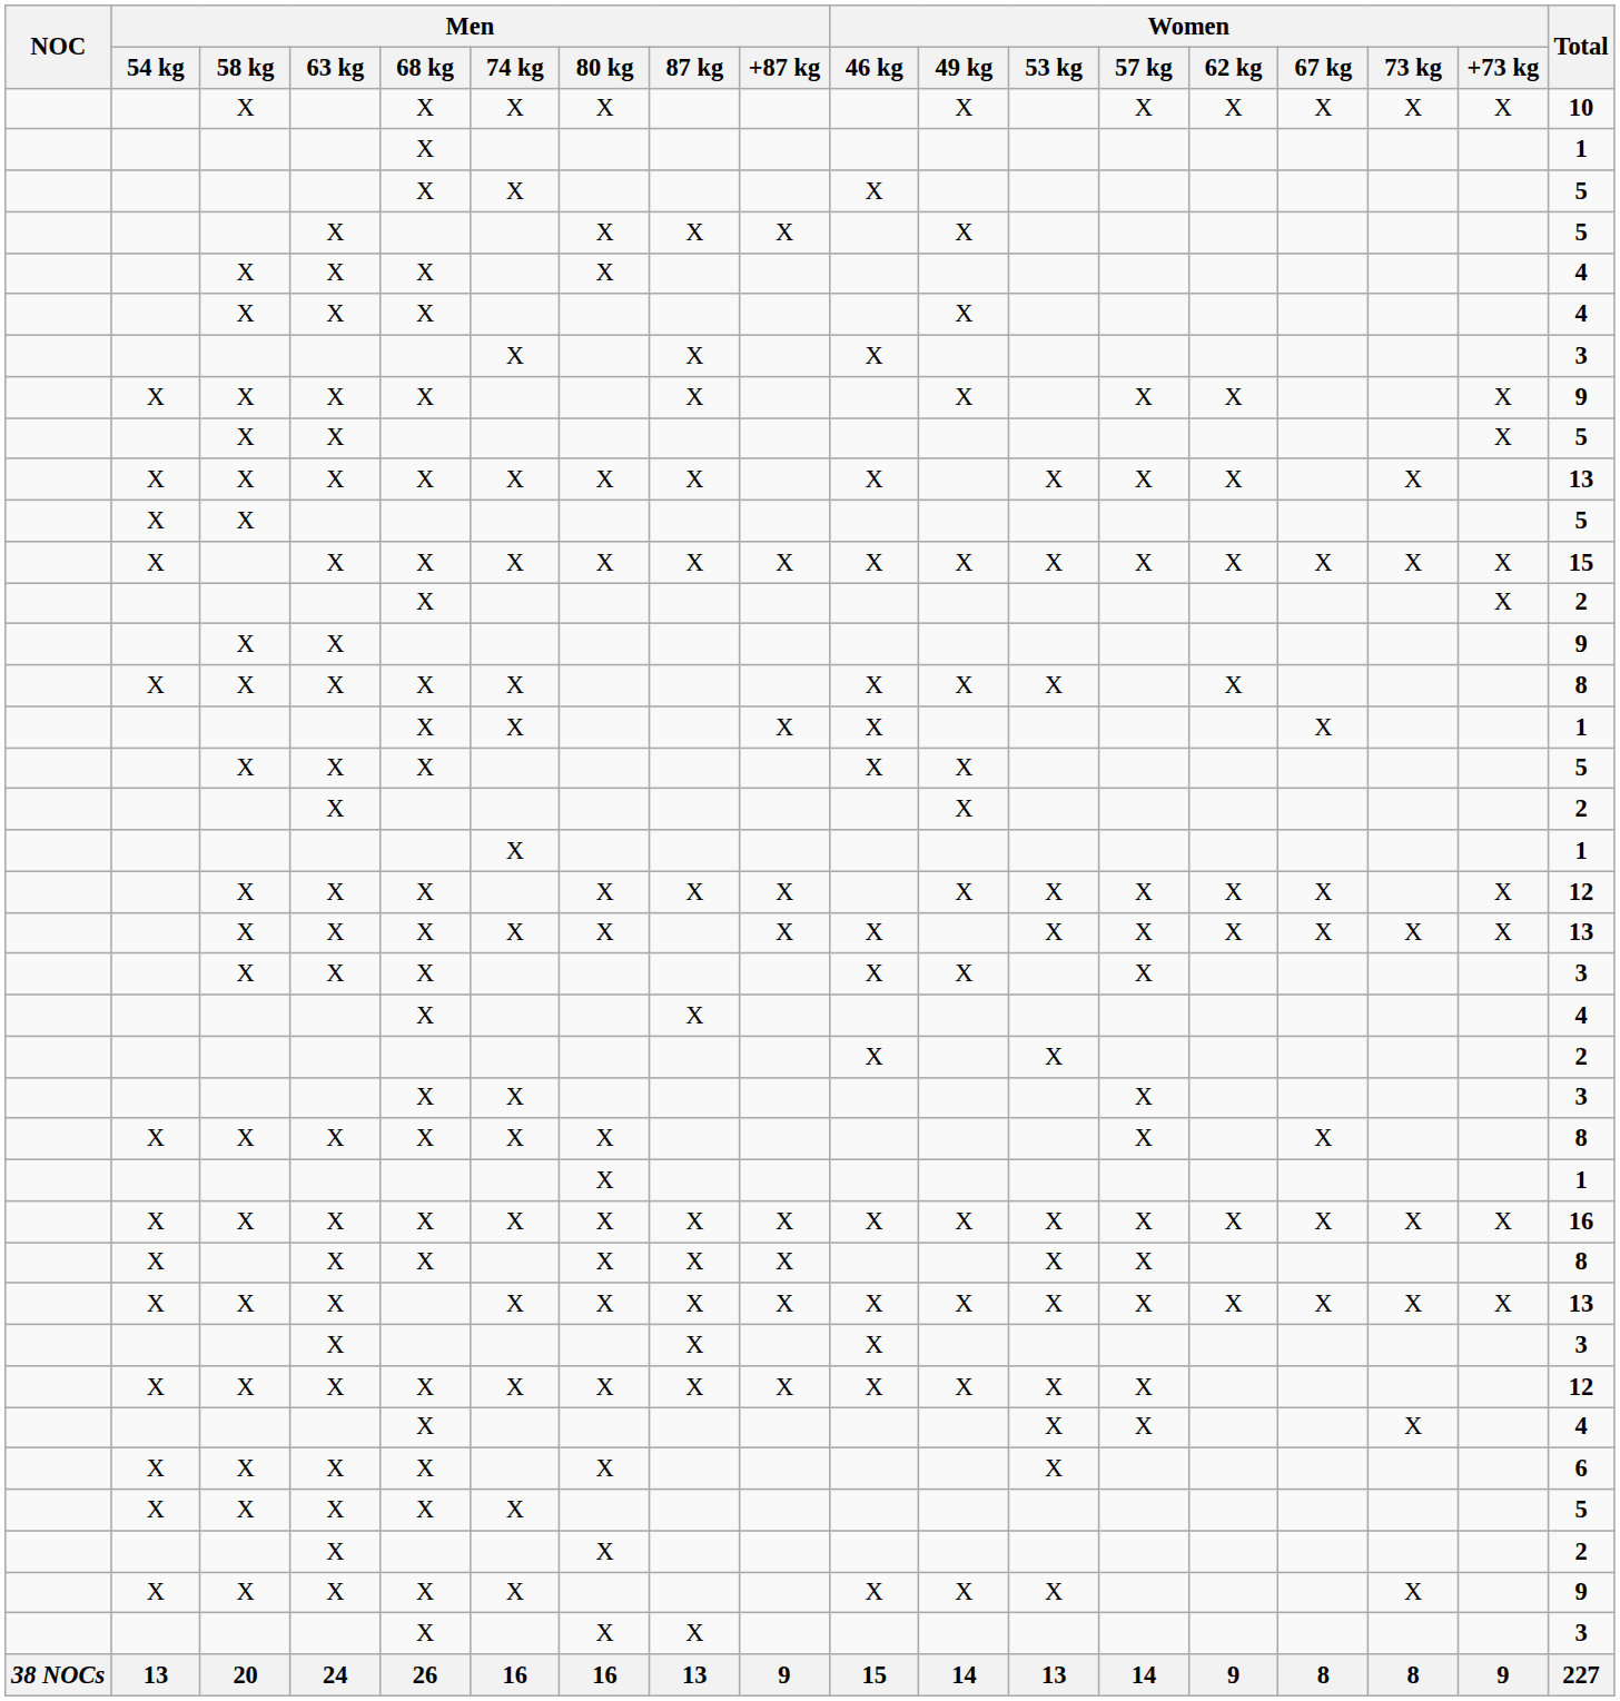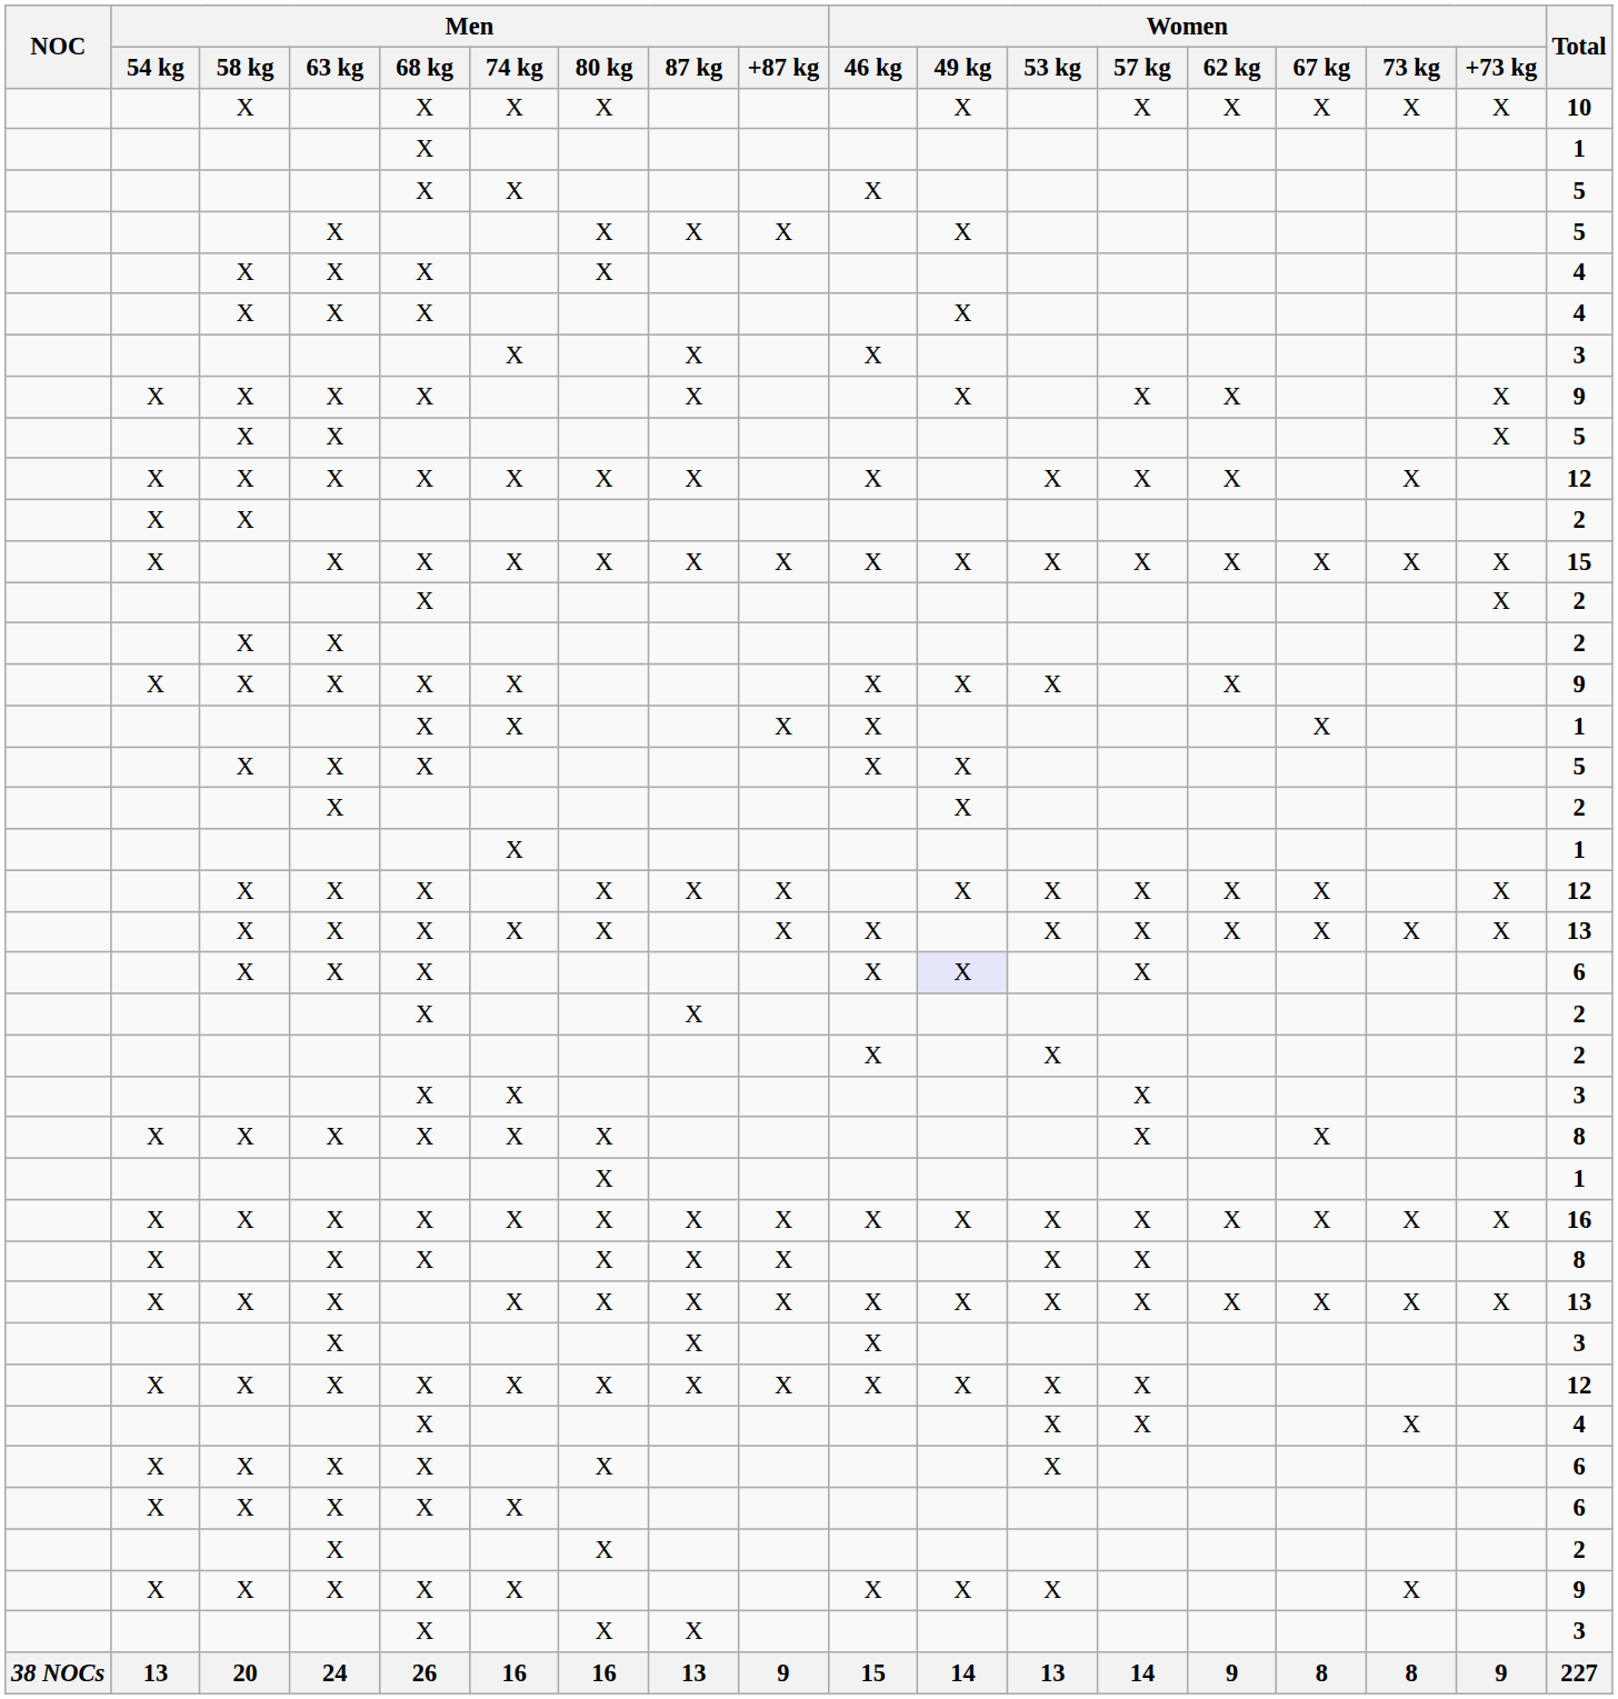row 12 | Total: 13 -> 12
row 13 | Total: 5 -> 2
row 16 | Total: 9 -> 2
row 17 | Total: 8 -> 9
row 24 | Women / 49 kg: no background -> lavender background
row 24 | Total: 3 -> 6
row 25 | Total: 4 -> 2
row 37 | Total: 5 -> 6
